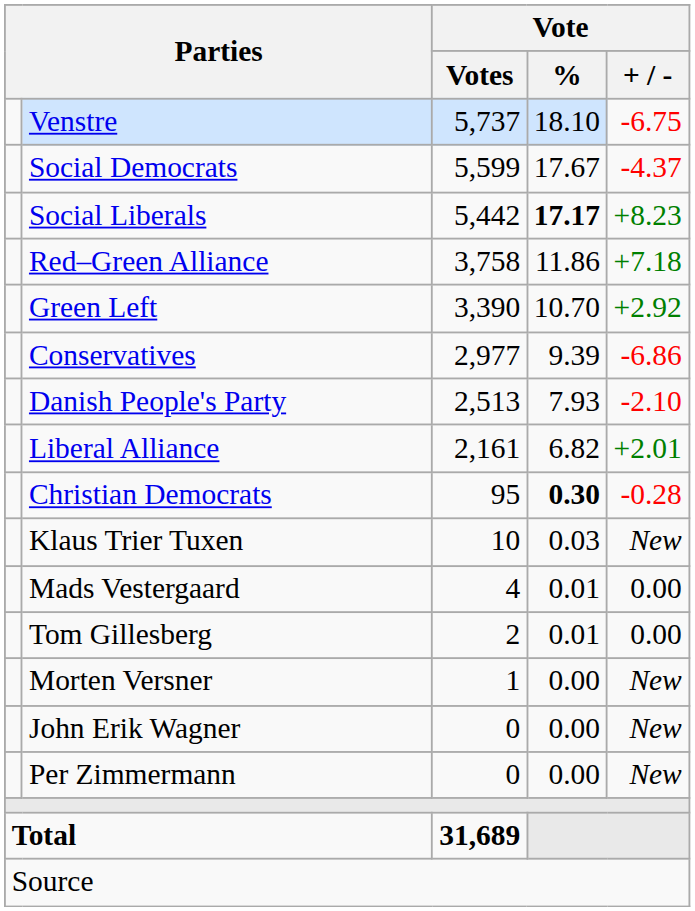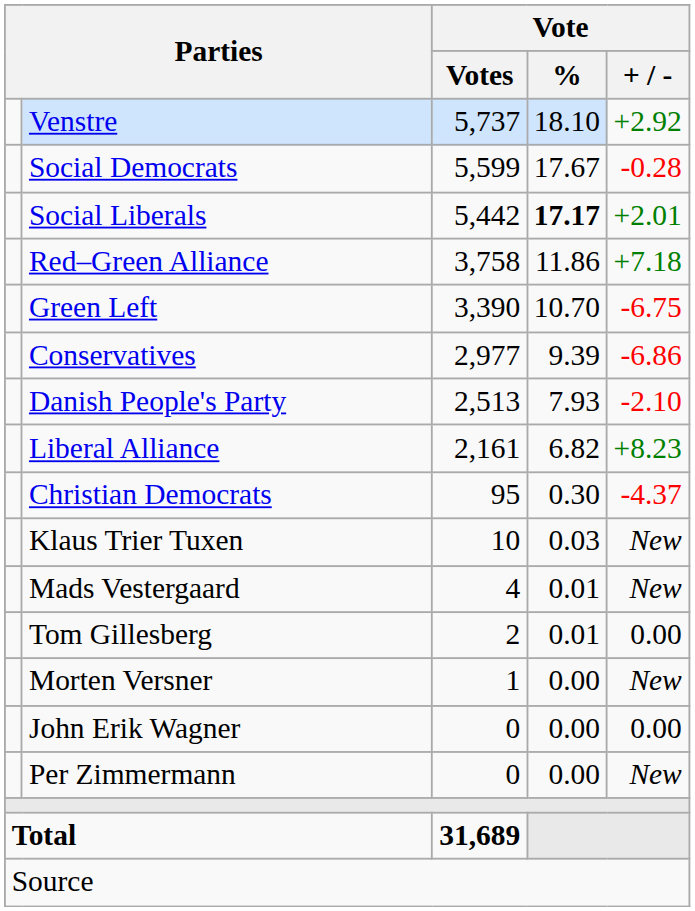Venstre | Vote / + / -: -6.75 -> +2.92
Social Democrats | Vote / + / -: -4.37 -> -0.28
Social Liberals | Vote / + / -: +8.23 -> +2.01
Green Left | Vote / + / -: +2.92 -> -6.75
Liberal Alliance | Vote / + / -: +2.01 -> +8.23
Christian Democrats | Vote / %: bold -> normal
Christian Democrats | Vote / + / -: -0.28 -> -4.37
Mads Vestergaard | Vote / + / -: 0.00 -> New
John Erik Wagner | Vote / + / -: New -> 0.00
